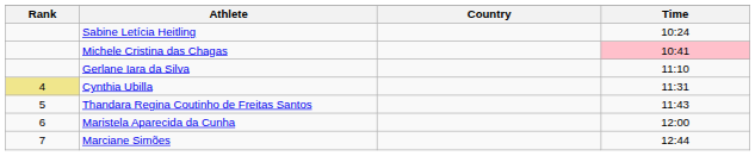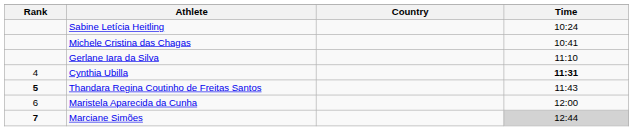Michele Cristina das Chagas | Time: pink background -> no background
Cynthia Ubilla | Rank: khaki background -> no background
Cynthia Ubilla | Time: normal -> bold
Thandara Regina Coutinho de Freitas Santos | Rank: normal -> bold
Marciane Simões | Rank: normal -> bold
Marciane Simões | Time: no background -> lightgrey background
